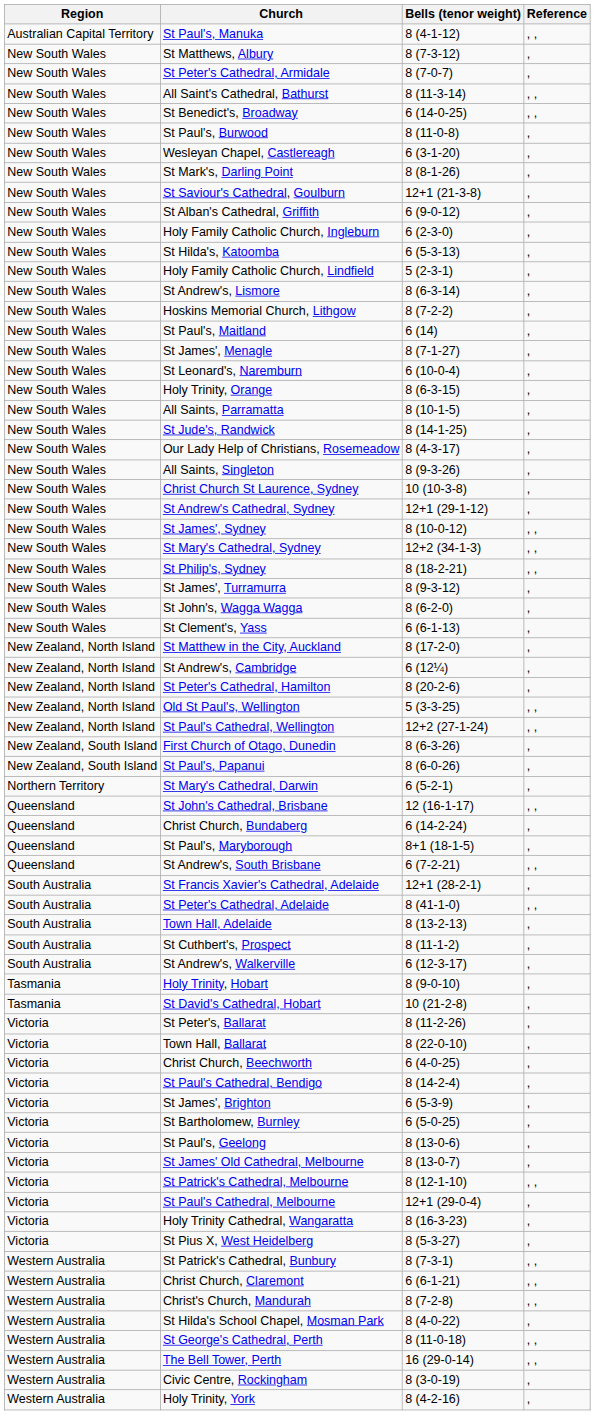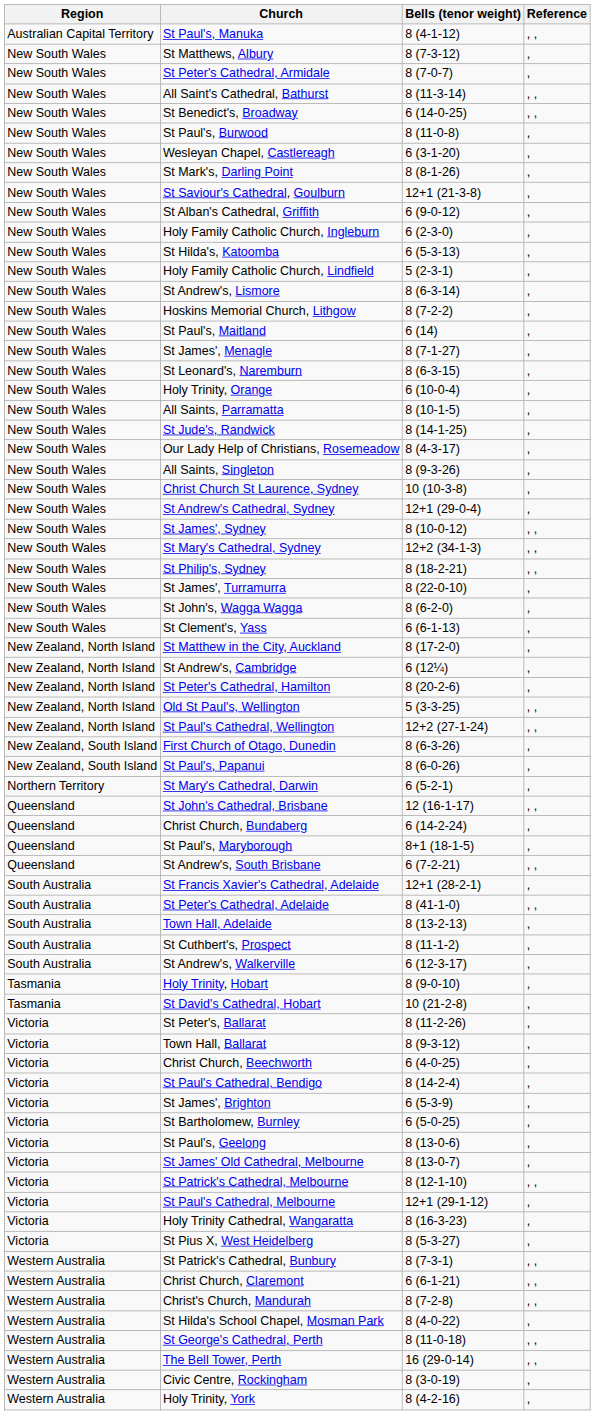St Leonard's, Naremburn | Bells (tenor weight): 6 (10-0-4) -> 8 (6-3-15)
Holy Trinity, Orange | Bells (tenor weight): 8 (6-3-15) -> 6 (10-0-4)
St Andrew's Cathedral, Sydney | Bells (tenor weight): 12+1 (29-1-12) -> 12+1 (29-0-4)
St James', Turramurra | Bells (tenor weight): 8 (9-3-12) -> 8 (22-0-10)
Town Hall, Ballarat | Bells (tenor weight): 8 (22-0-10) -> 8 (9-3-12)
St Paul's Cathedral, Melbourne | Bells (tenor weight): 12+1 (29-0-4) -> 12+1 (29-1-12)
